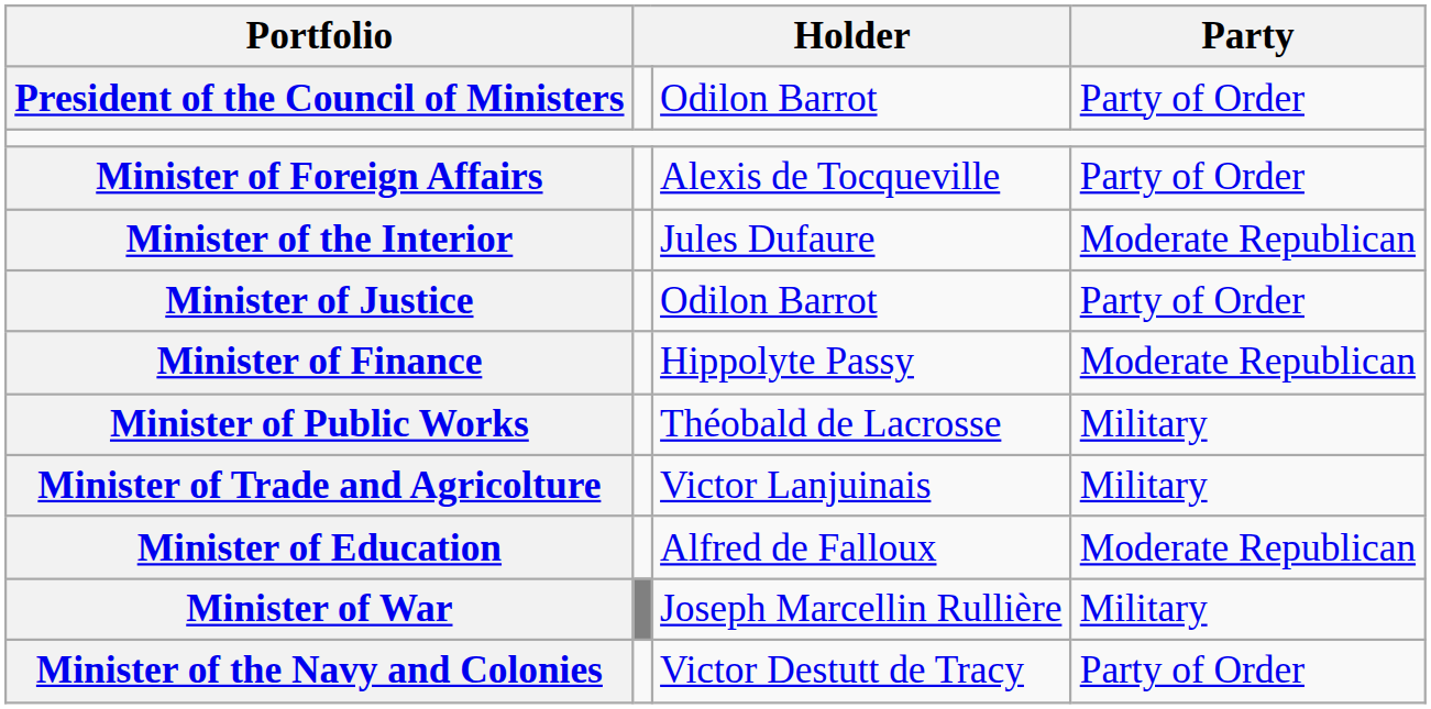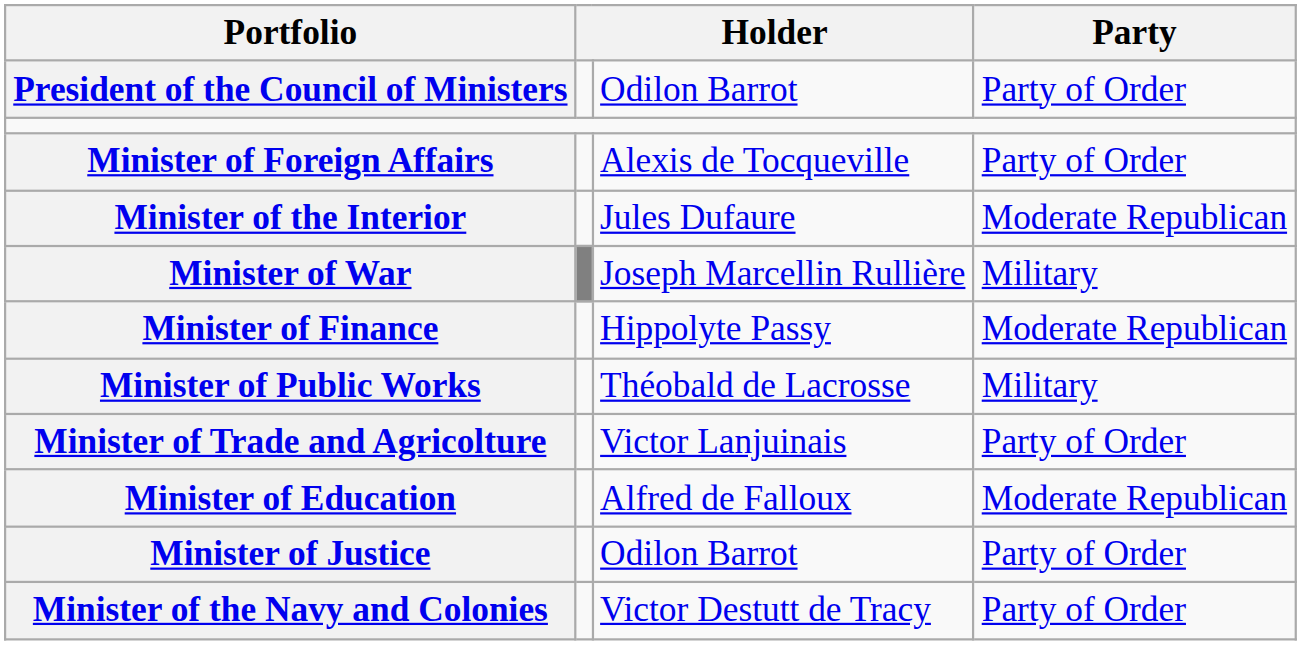rows swapped: Minister of Justice <-> Minister of War
Minister of Trade and Agricolture | Party: Military -> Party of Order
